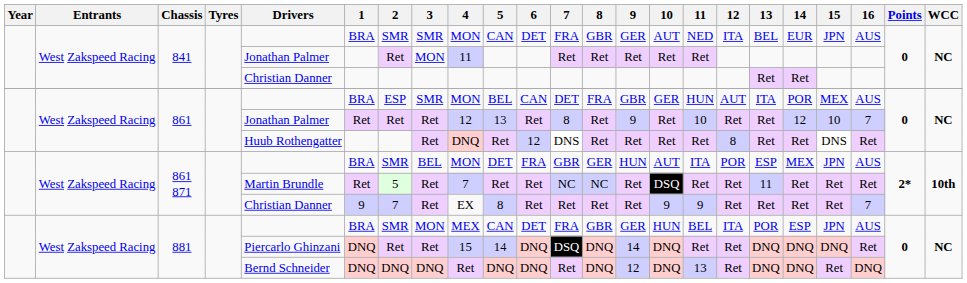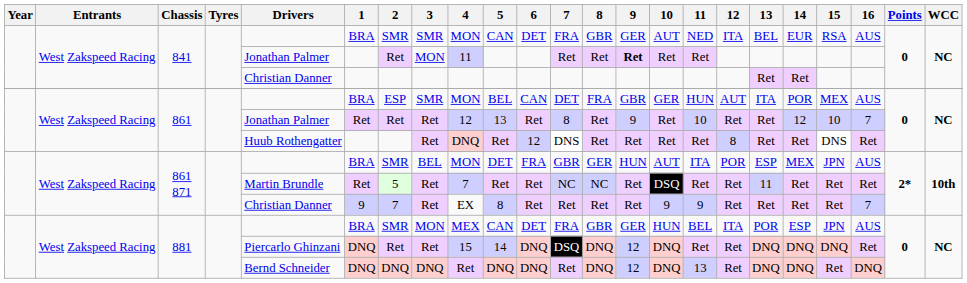row 2 | 15: JPN -> RSA
row 3 | 9: normal -> bold
row 12 | 9: 14 -> 12
